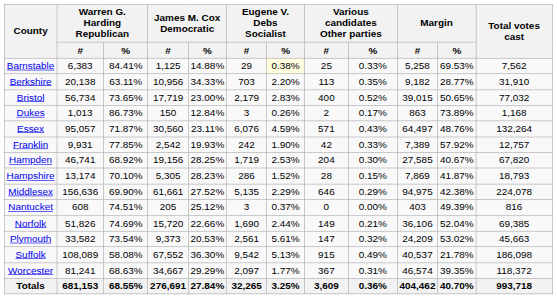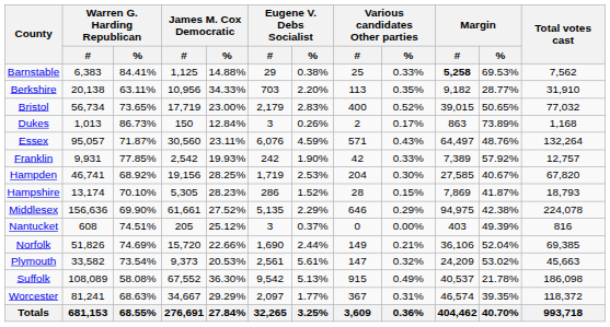Barnstable | Eugene V. Debs Socialist / %: lightyellow background -> no background
Barnstable | Margin / #: normal -> bold
